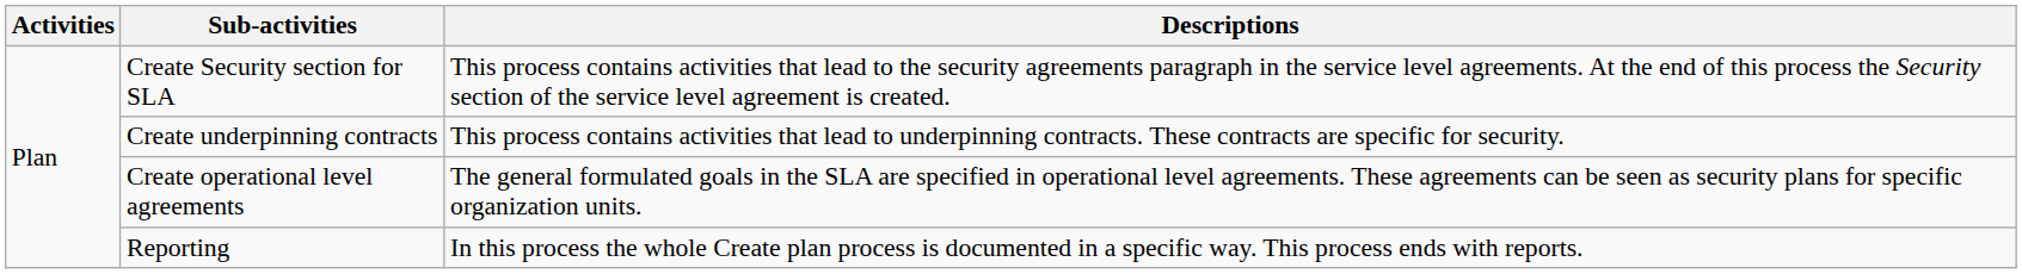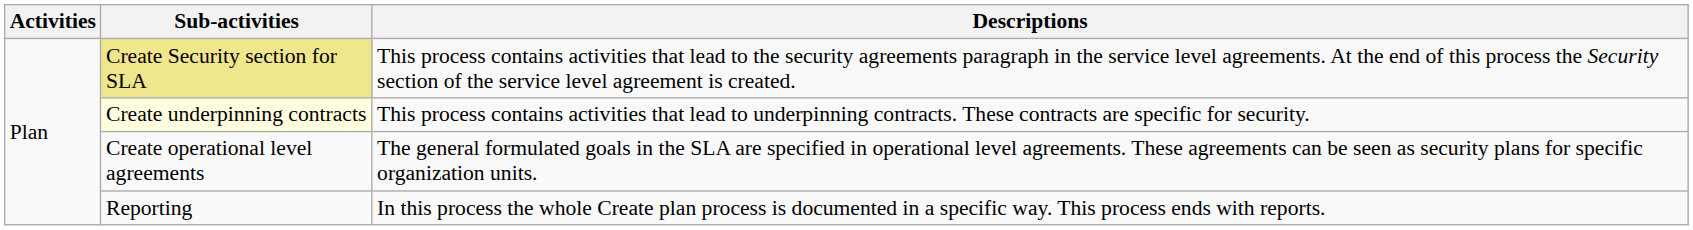Create Security section for SLA | Sub-activities: no background -> khaki background
Create underpinning contracts | Sub-activities: no background -> lightyellow background
